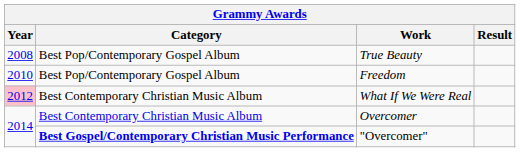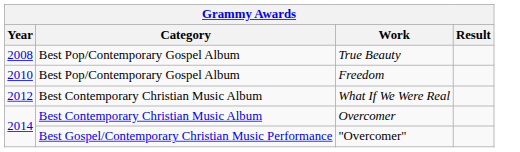What If We Were Real | Year: pink background -> no background
"Overcomer" | Category: bold -> normal
